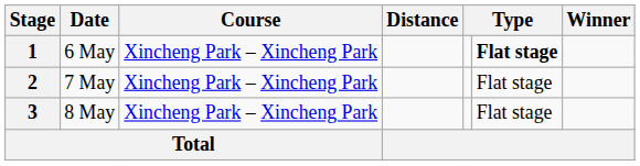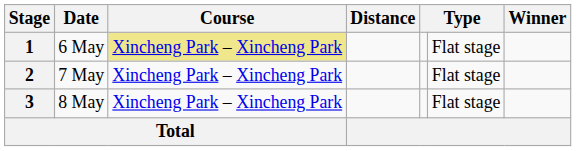1 | Course: no background -> khaki background
1 | column 6: bold -> normal
